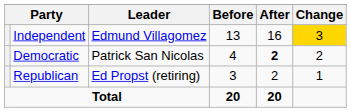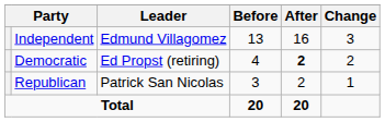Independent | Change: gold background -> no background
Democratic | Leader: Patrick San Nicolas -> Ed Propst (retiring)
Republican | Leader: Ed Propst (retiring) -> Patrick San Nicolas
